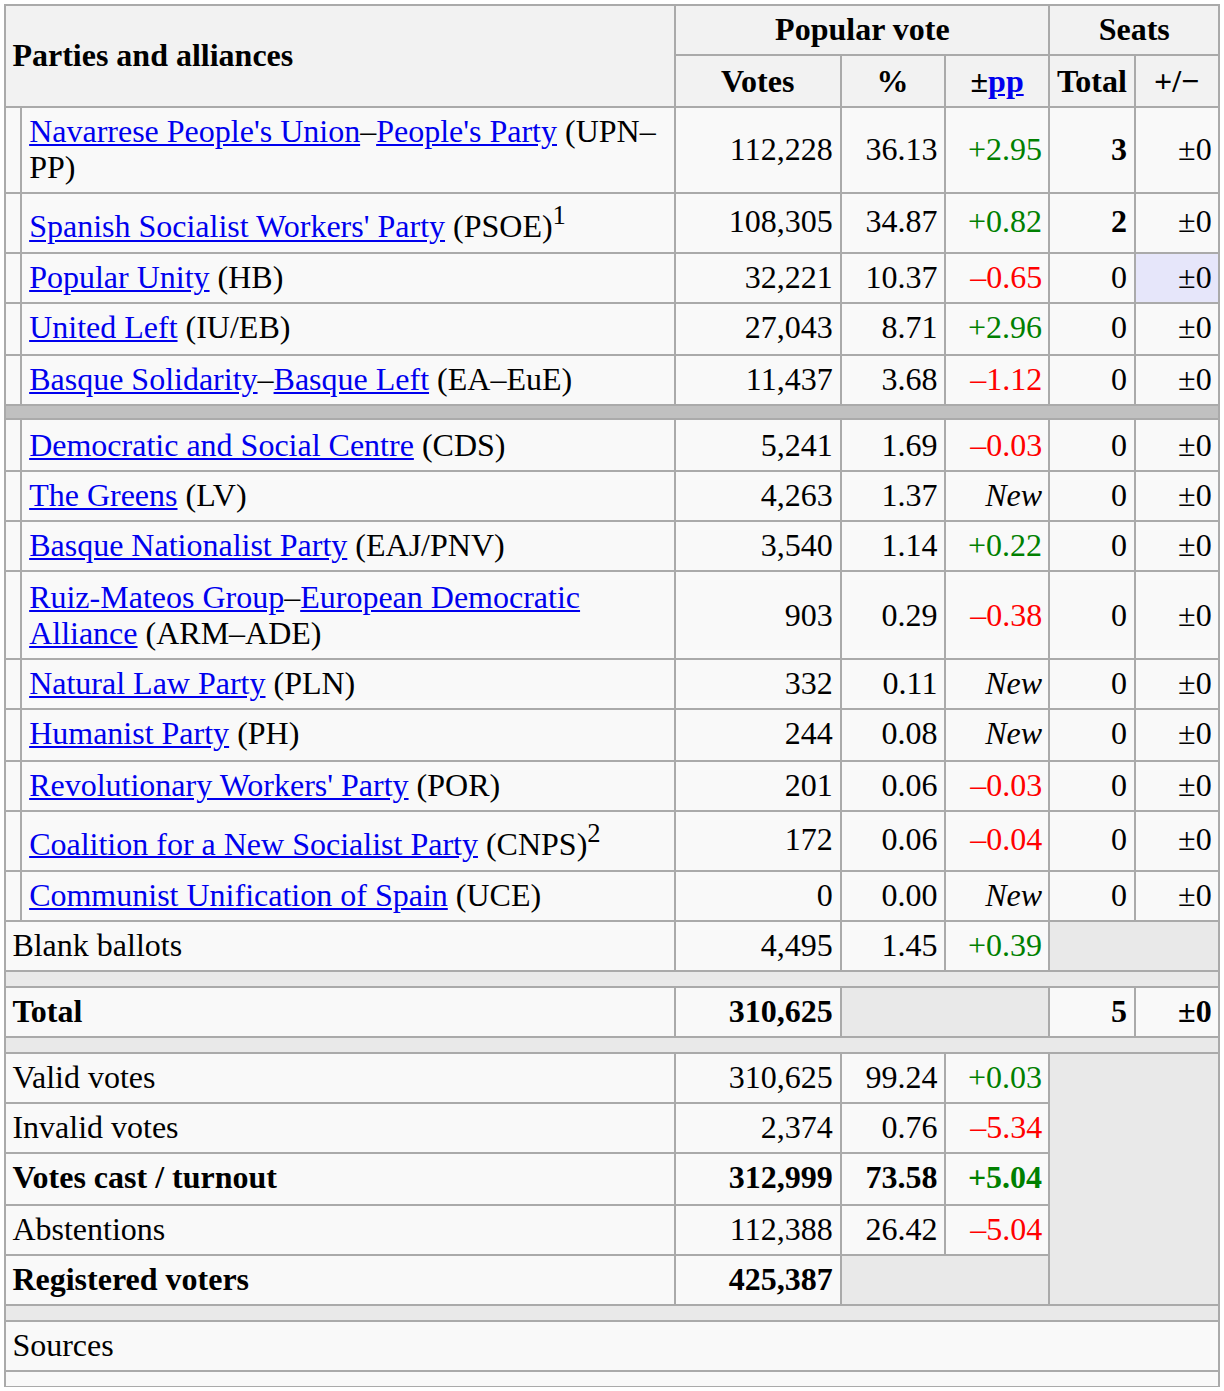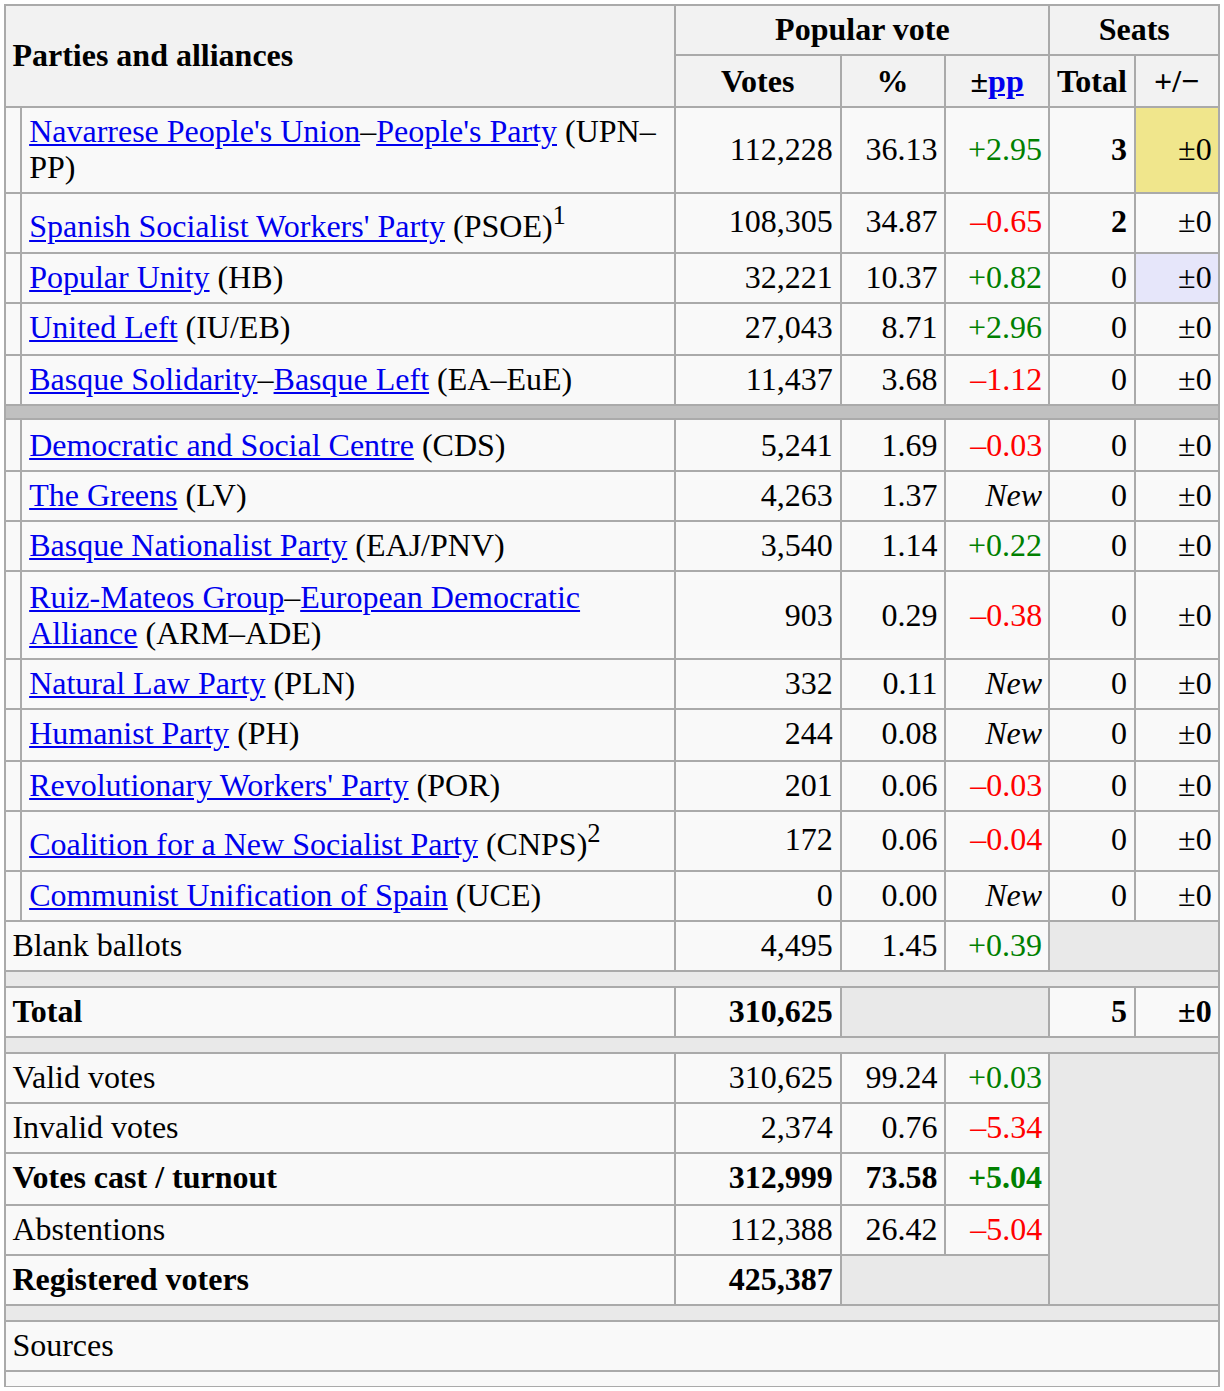Navarrese People's Union–People's Party (UPN–PP) | Seats / +/−: no background -> khaki background
Spanish Socialist Workers' Party (PSOE)1 | Popular vote / ±pp: +0.82 -> –0.65
Popular Unity (HB) | Popular vote / ±pp: –0.65 -> +0.82
